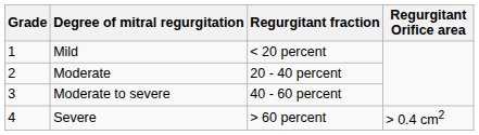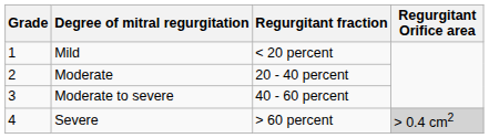Severe | Regurgitant Orifice area: no background -> lightgrey background
